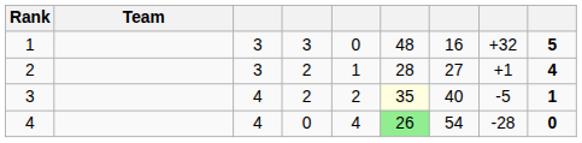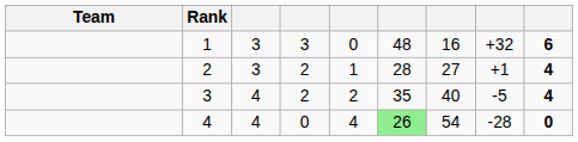columns swapped: Rank <-> Team
row 2 | column 9: 5 -> 6
row 4 | column 6: lightyellow background -> no background
row 4 | column 9: 1 -> 4
